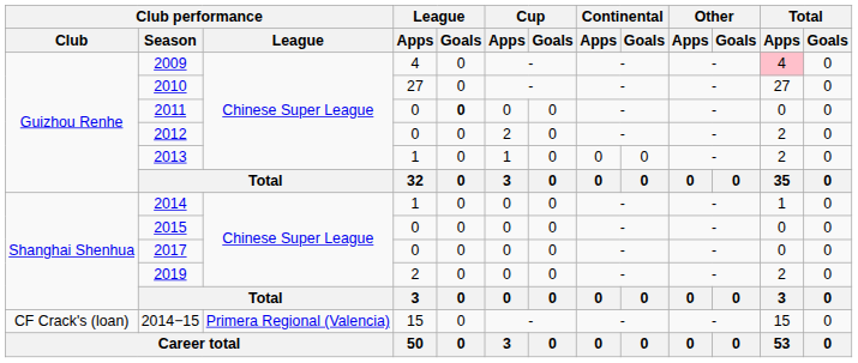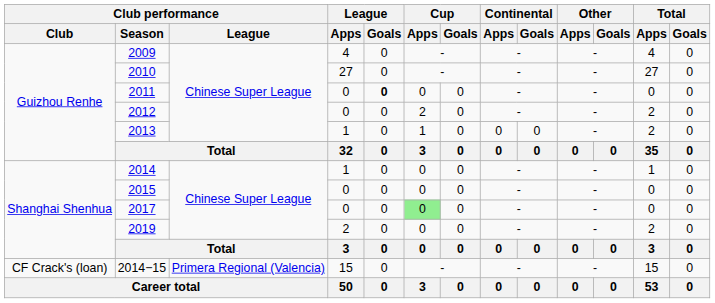2009 | Total / Apps: pink background -> no background
2017 | Cup / Apps: no background -> lightgreen background
